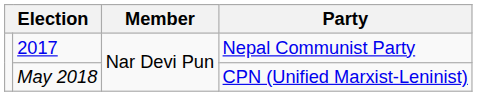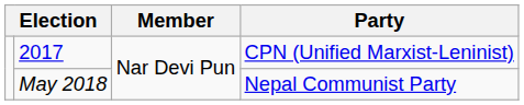2017 | Party: Nepal Communist Party -> CPN (Unified Marxist-Leninist)
May 2018 | Party: CPN (Unified Marxist-Leninist) -> Nepal Communist Party
